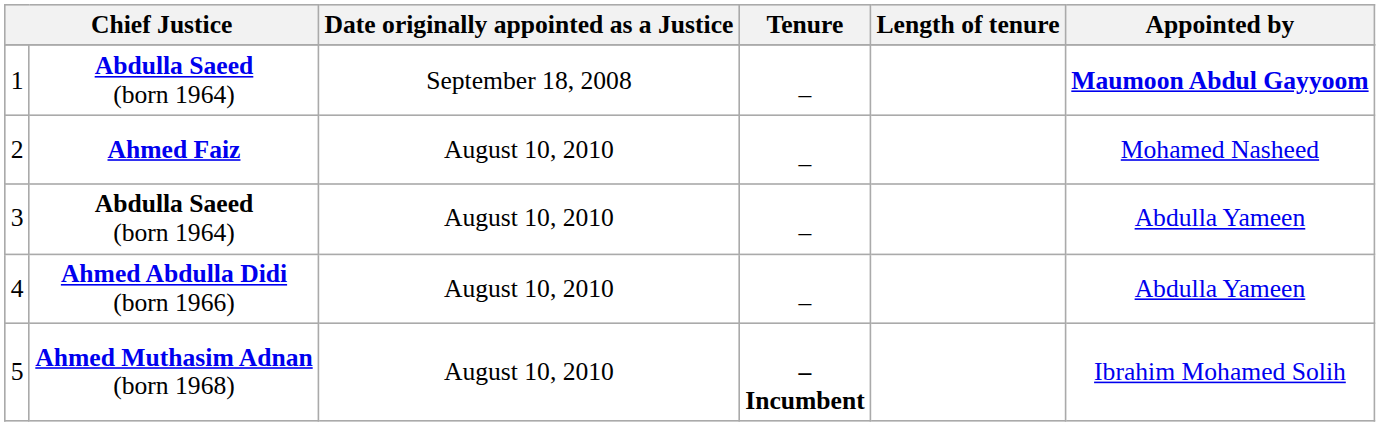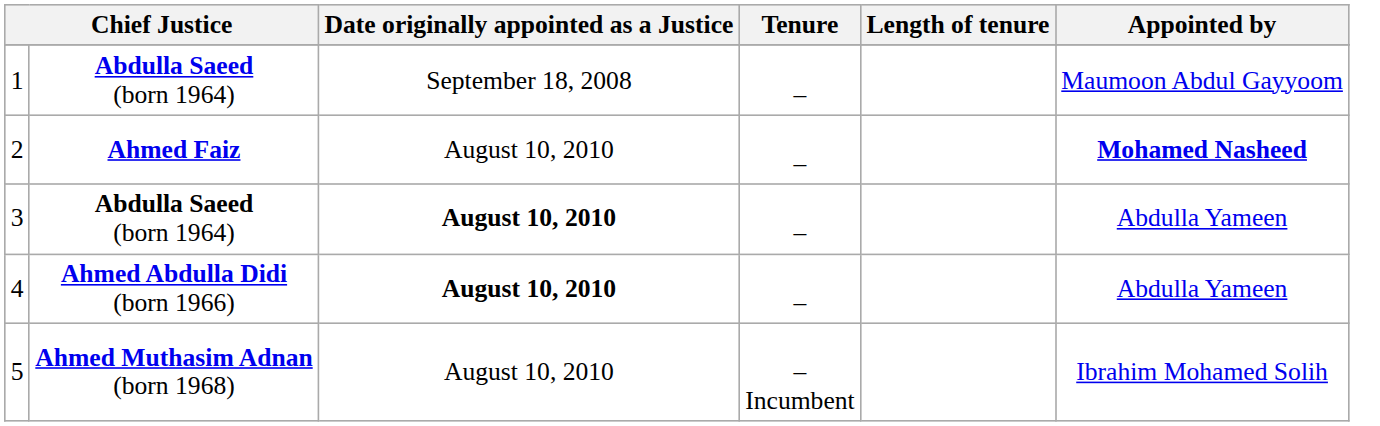1 | Appointed by: bold -> normal
2 | Appointed by: normal -> bold
3 | Date originally appointed as a Justice: normal -> bold
4 | Date originally appointed as a Justice: normal -> bold
5 | Tenure: bold -> normal
